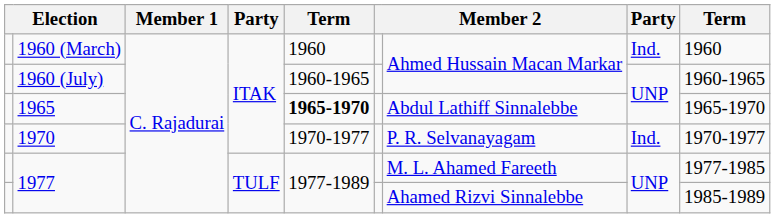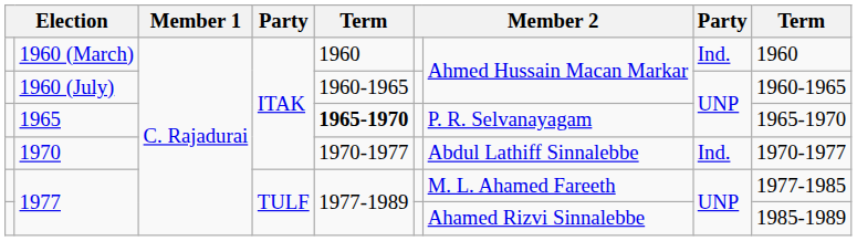1965 | column 7: Abdul Lathiff Sinnalebbe -> P. R. Selvanayagam
1970 | column 7: P. R. Selvanayagam -> Abdul Lathiff Sinnalebbe
